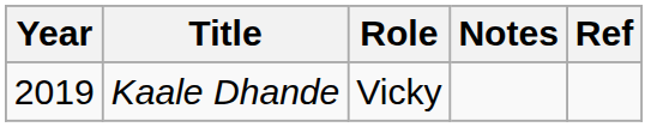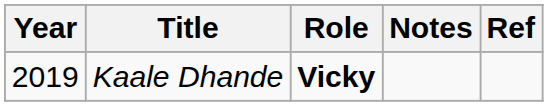Kaale Dhande | Role: normal -> bold
